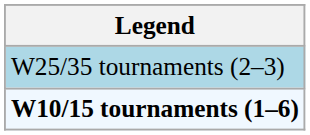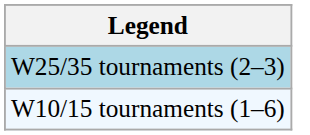row 3 | column 1: bold -> normal
